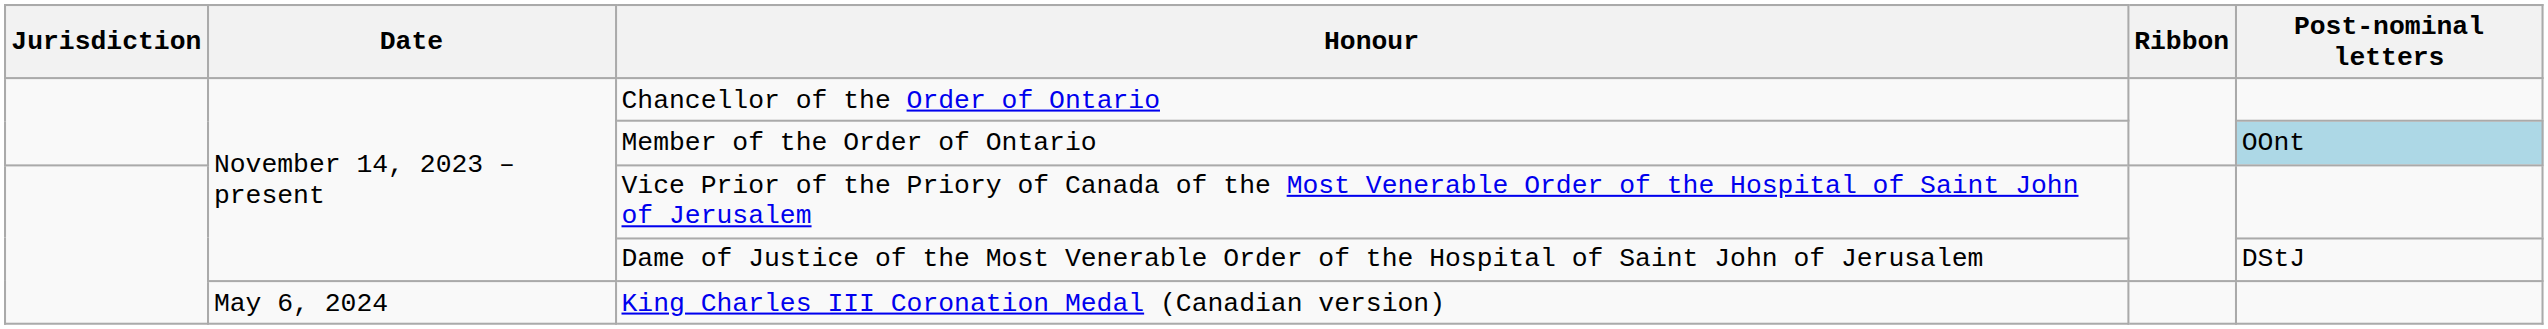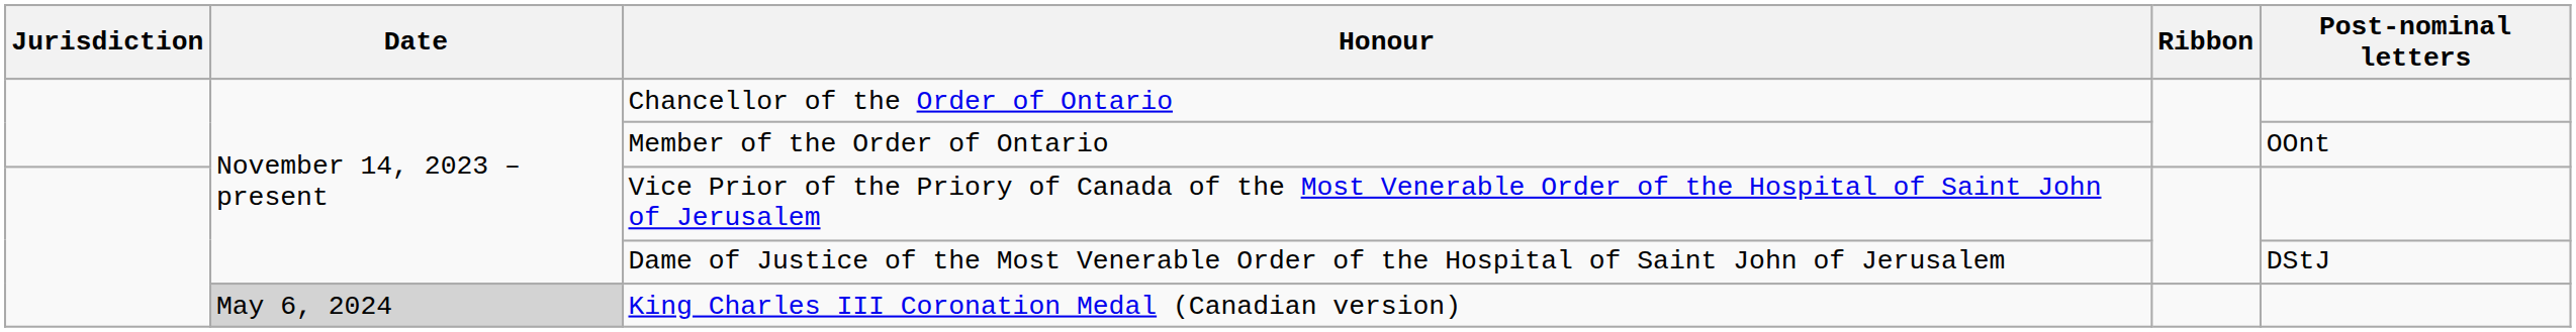Member of the Order of Ontario | Post-nominal letters: lightblue background -> no background
King Charles III Coronation Medal (Canadian version) | Date: no background -> lightgrey background
